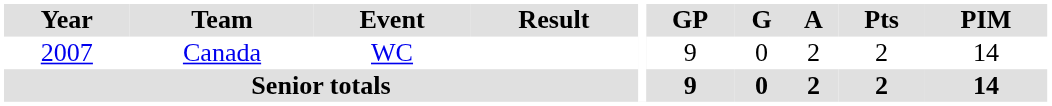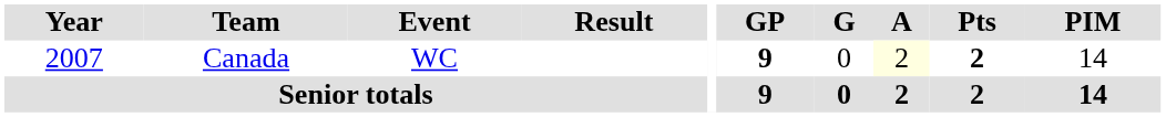Canada | GP: normal -> bold
Canada | A: no background -> lightyellow background
Canada | Pts: normal -> bold
